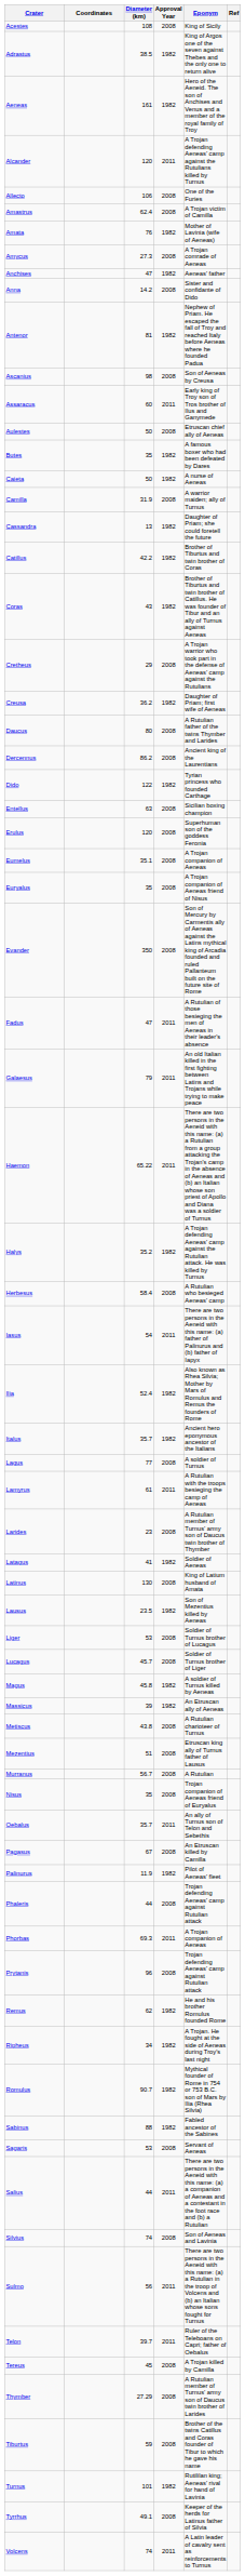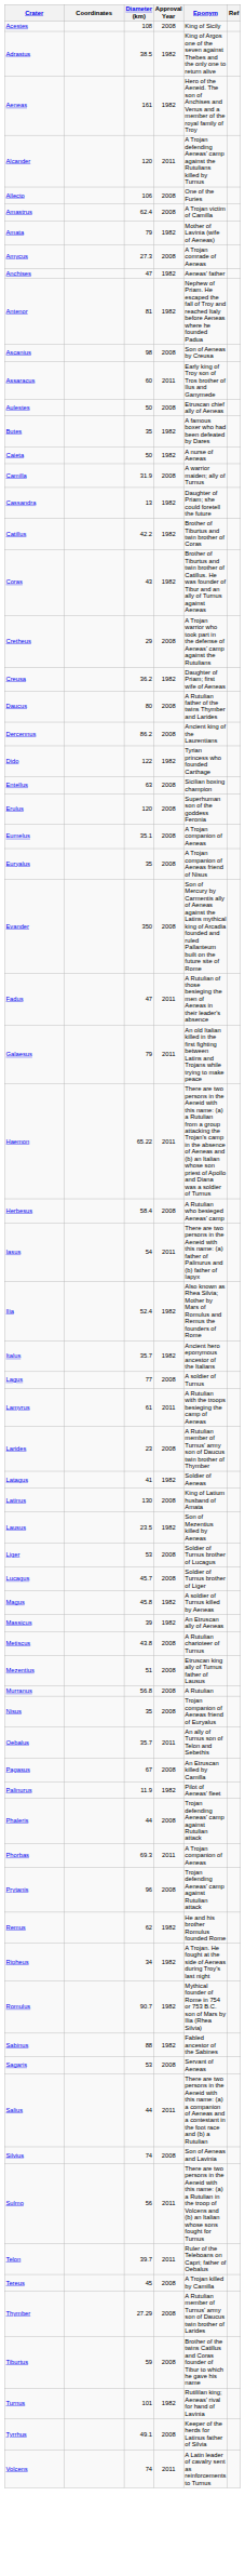Amata | Diameter (km): 76 -> 79
- row: Anna | 14.2 | 2008 | Sister and confidante of Dido
- row: Halys | 35.2 | 1982 | A Trojan defending Aeneas' camp against the Rutulian attack. He was killed by Turnus
Murranus | Diameter (km): 56.7 -> 56.8
